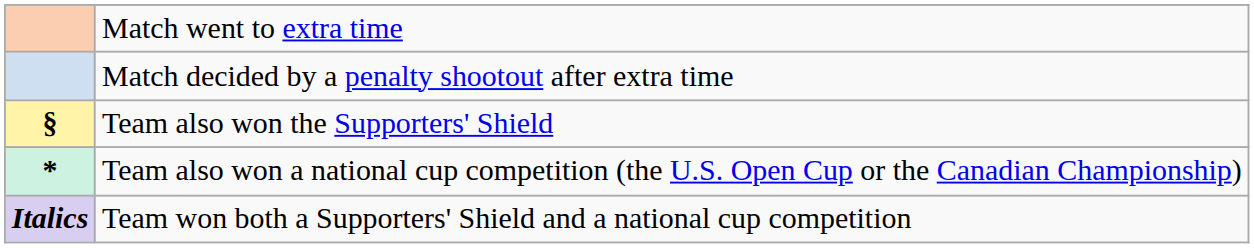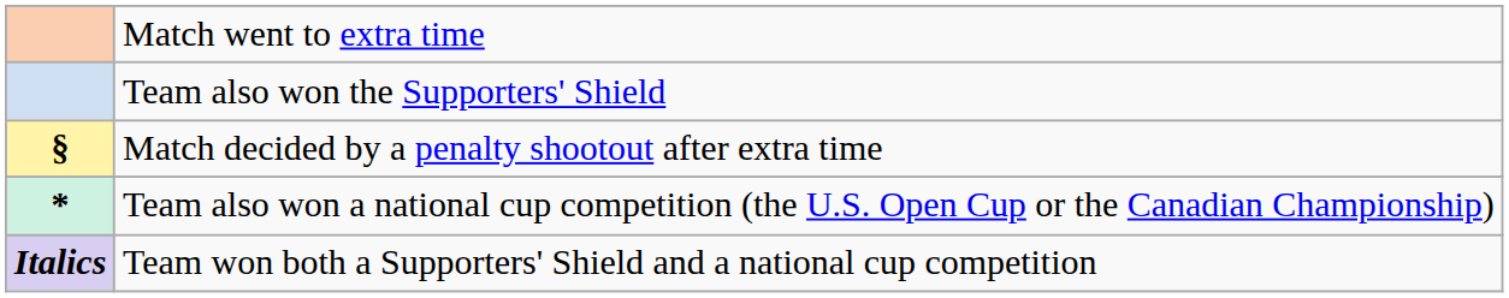row 2 | column 2: Match decided by a penalty shootout after extra time -> Team also won the Supporters' Shield
row 3 | column 2: Team also won the Supporters' Shield -> Match decided by a penalty shootout after extra time
